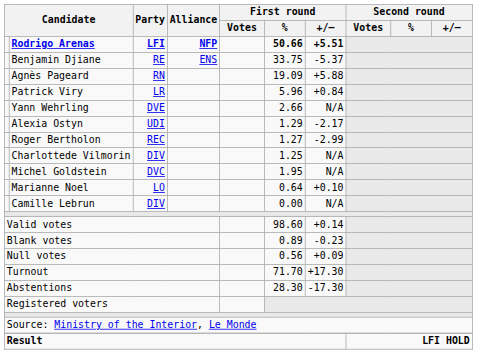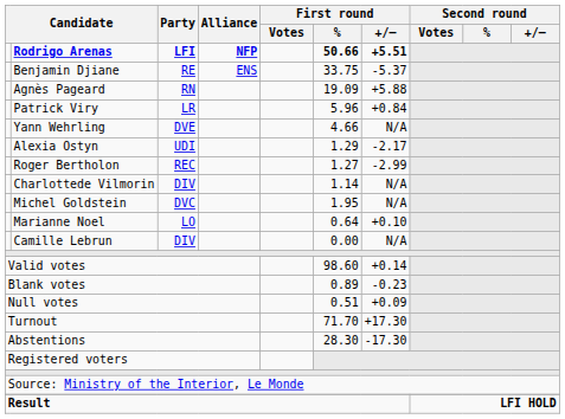Yann Wehrling | First round / %: 2.66 -> 4.66
Charlottede Vilmorin | First round / %: 1.25 -> 1.14
Null votes | First round / %: 0.56 -> 0.51
